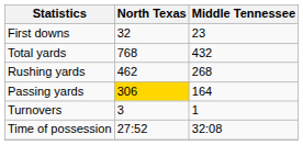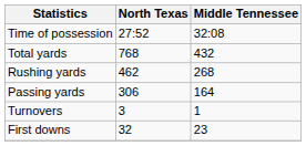rows swapped: First downs <-> Time of possession
Passing yards | North Texas: gold background -> no background
